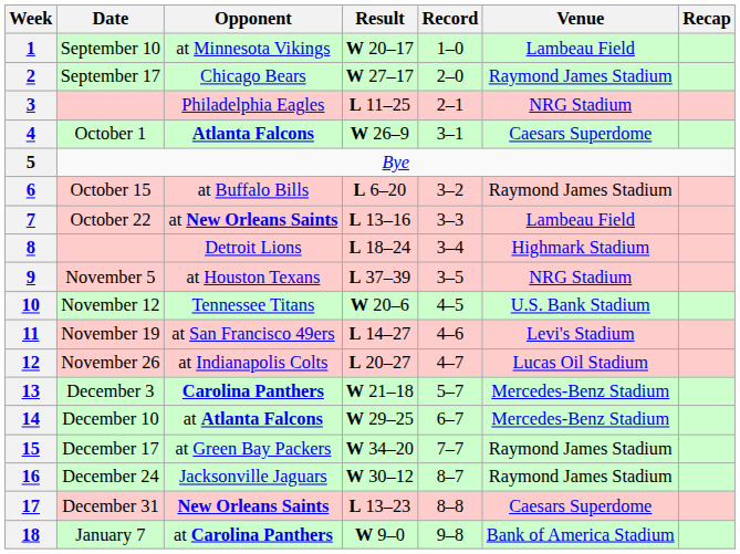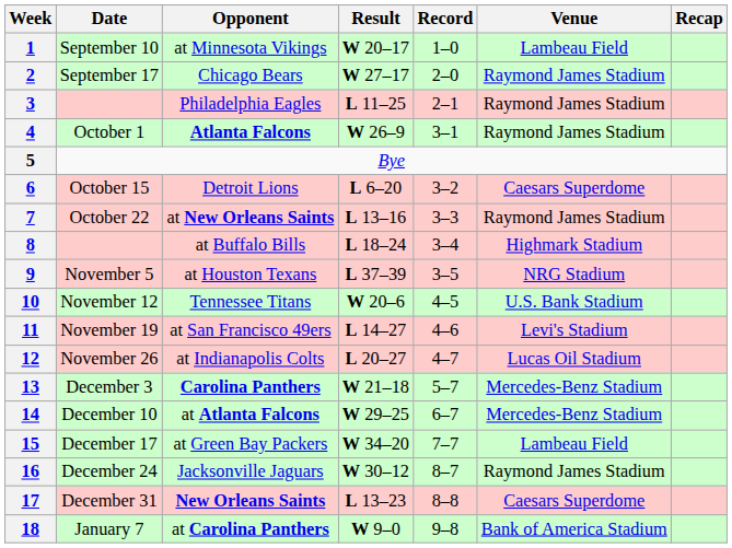3 | Venue: NRG Stadium -> Raymond James Stadium
4 | Venue: Caesars Superdome -> Raymond James Stadium
6 | Opponent: at Buffalo Bills -> Detroit Lions
6 | Venue: Raymond James Stadium -> Caesars Superdome
7 | Venue: Lambeau Field -> Raymond James Stadium
8 | Opponent: Detroit Lions -> at Buffalo Bills
15 | Venue: Raymond James Stadium -> Lambeau Field
